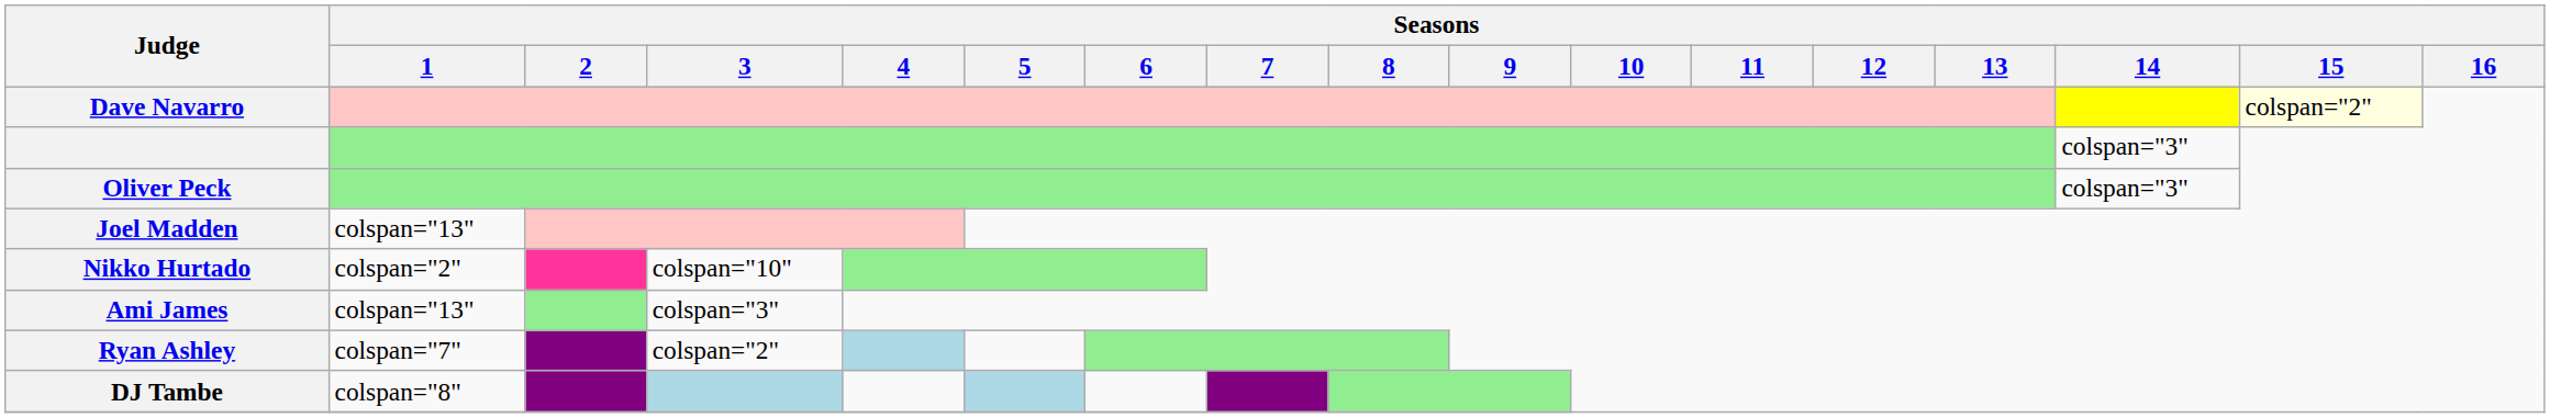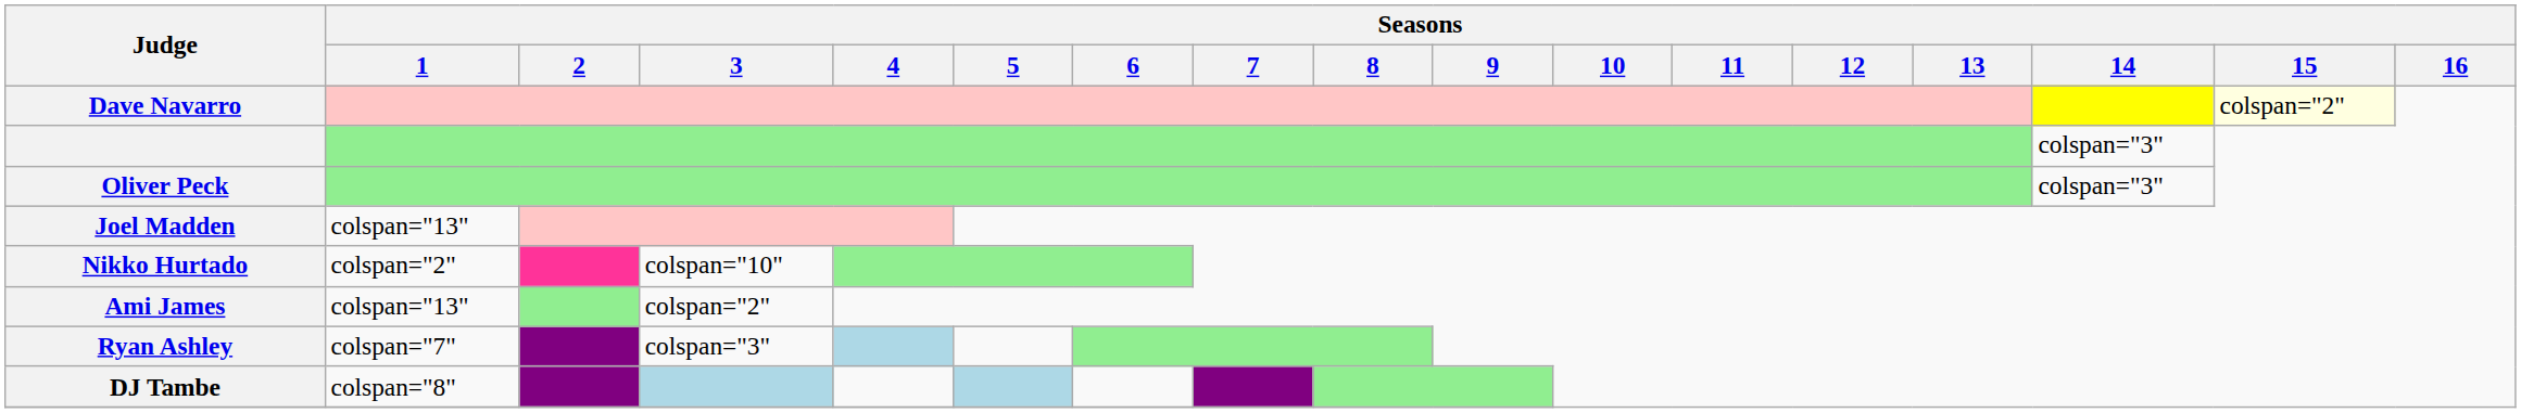Ami James | Seasons / 3: colspan="3" -> colspan="2"
Ryan Ashley | Seasons / 3: colspan="2" -> colspan="3"
